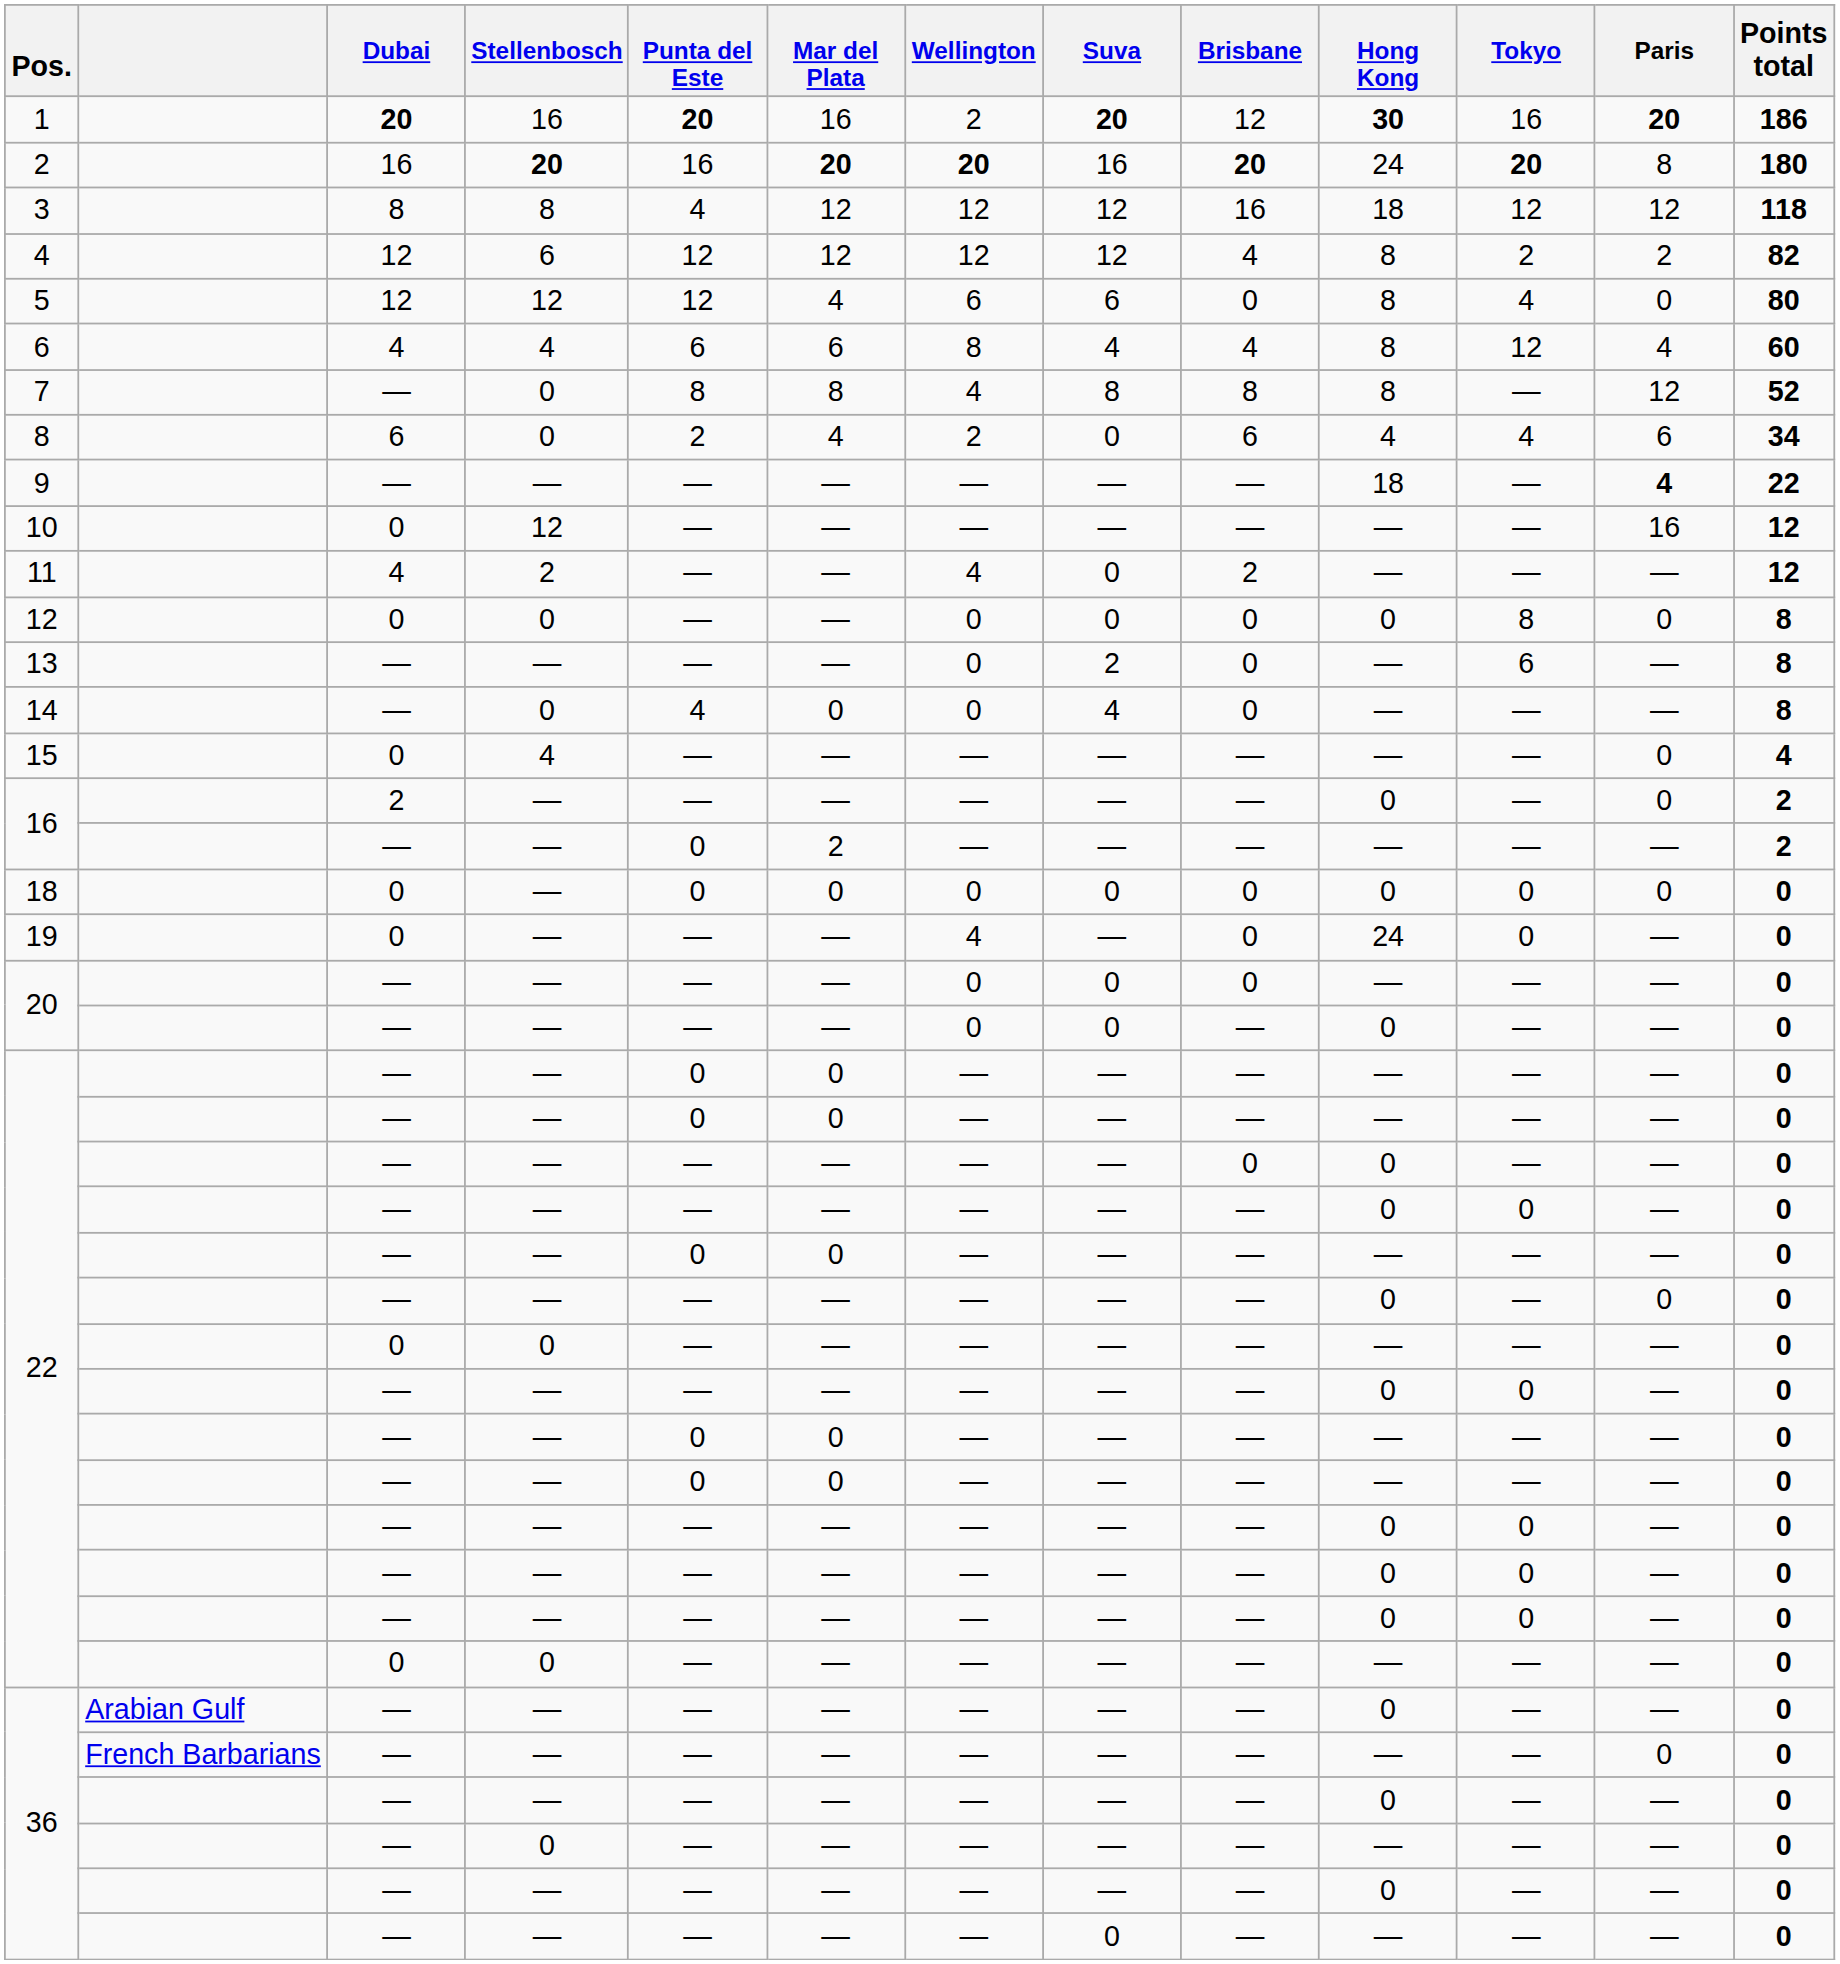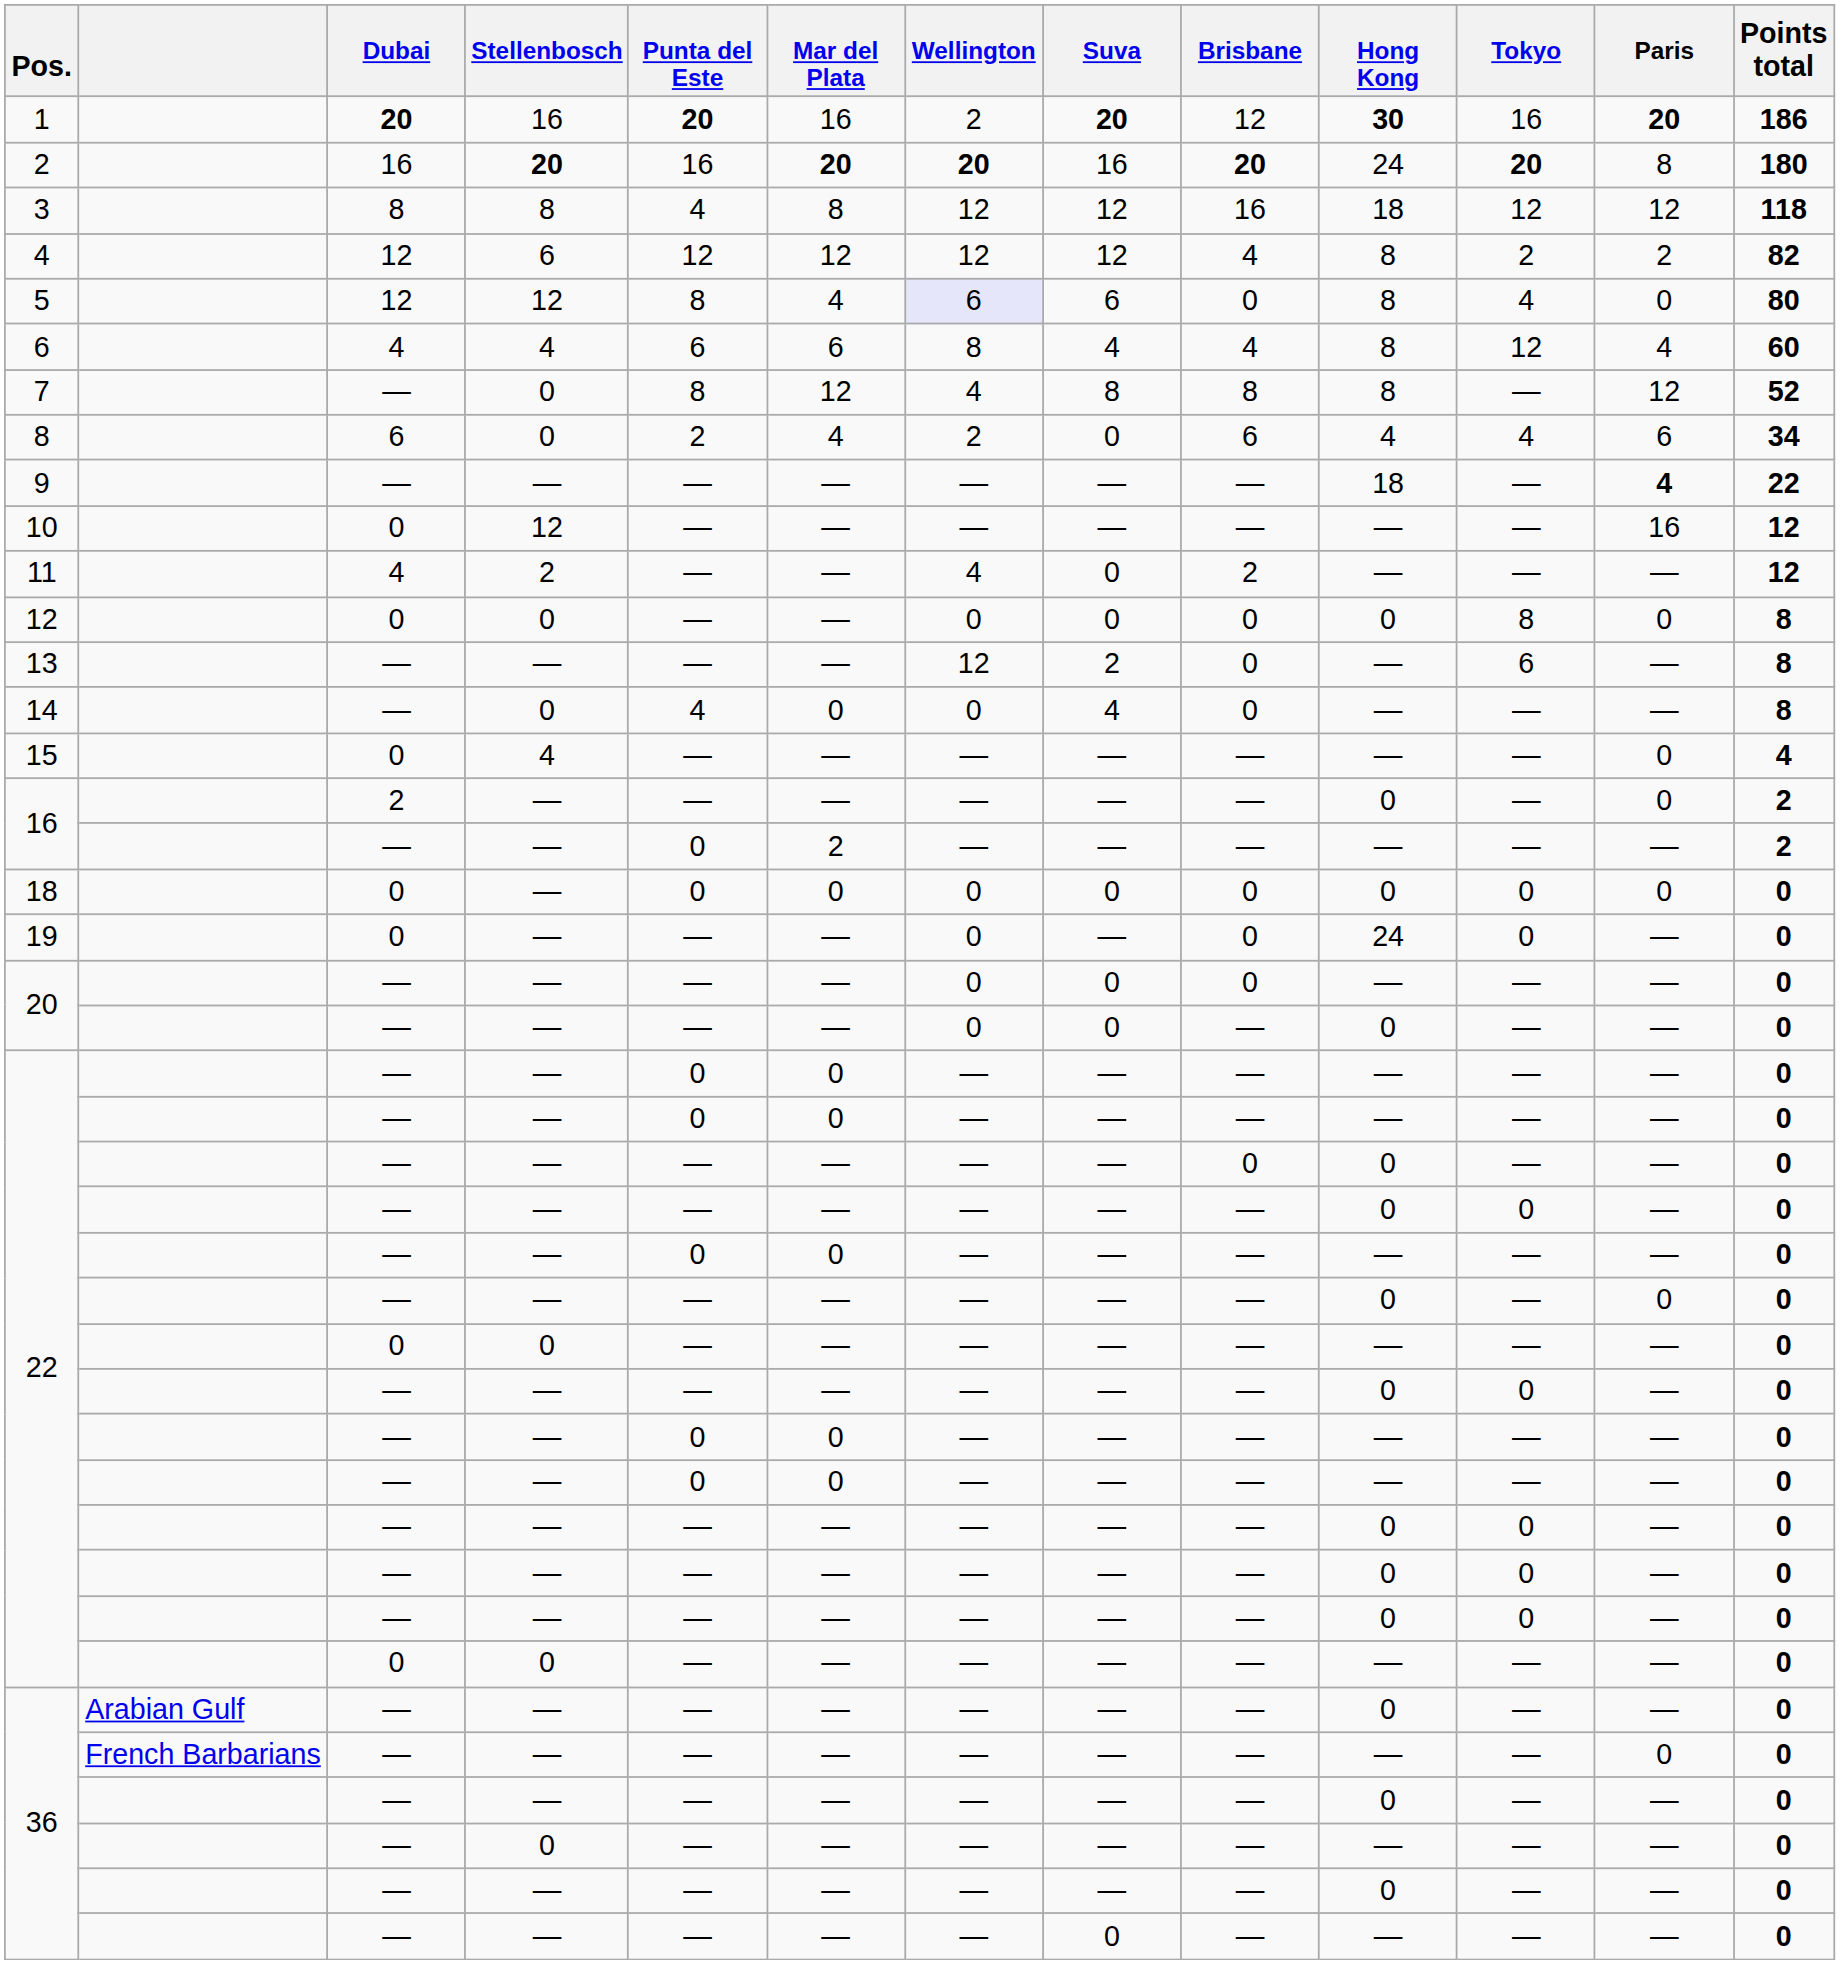3 | Mar del Plata: 12 -> 8
5 | Punta del Este: 12 -> 8
5 | Wellington: no background -> lavender background
7 | Mar del Plata: 8 -> 12
13 | Wellington: 0 -> 12
19 | Wellington: 4 -> 0
